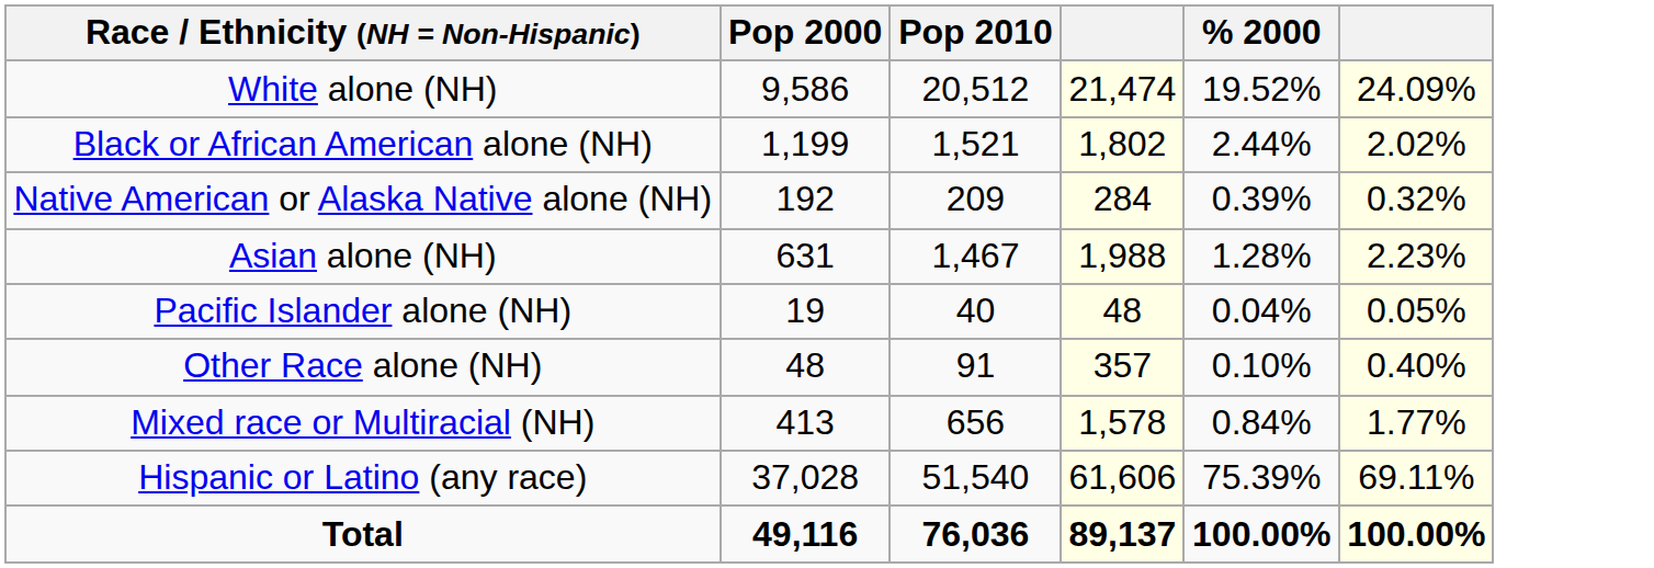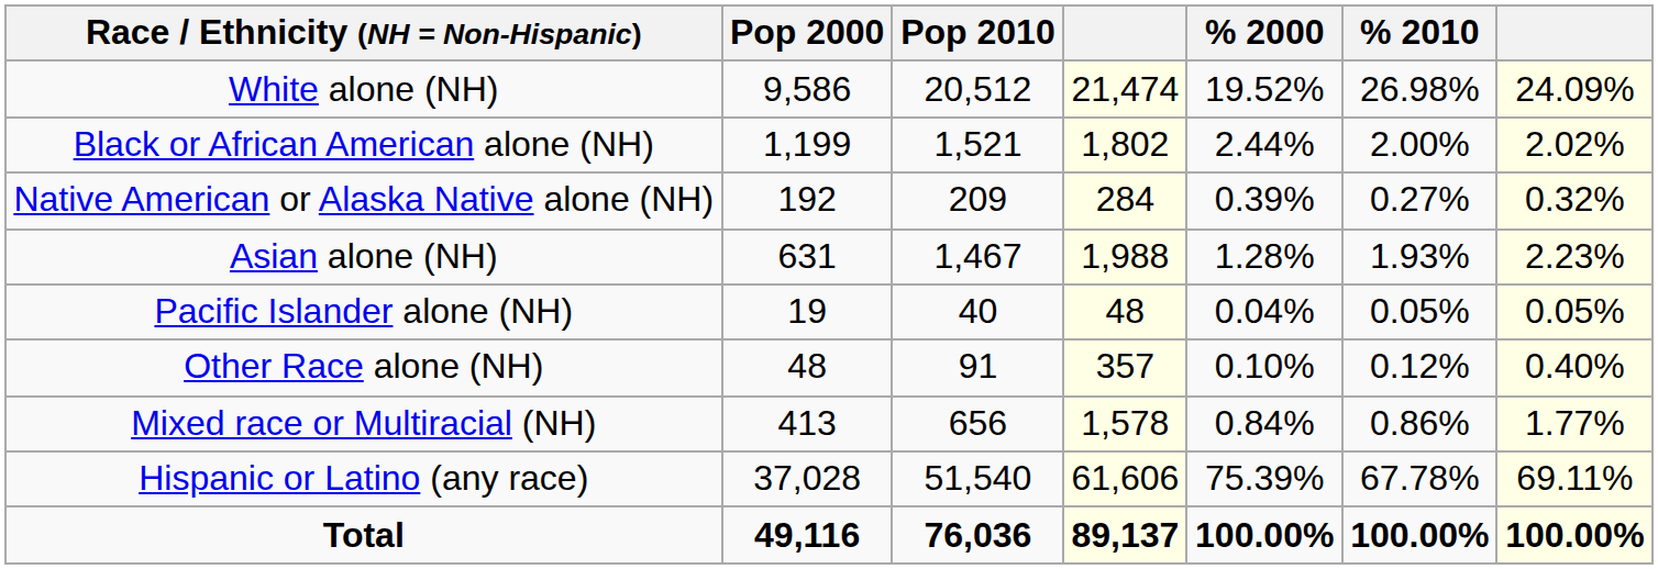+ column: % 2010 | 26.98% | 2.00% | 0.27% | 1.93% | 0.05% | 0.12% | 0.86% | 67.78% | 100.00%
